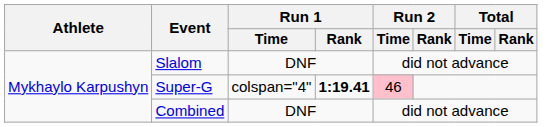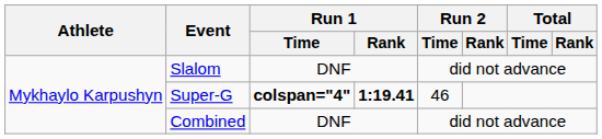Super-G | Run 1 / Time: normal -> bold
Super-G | Run 2 / Time: pink background -> no background
